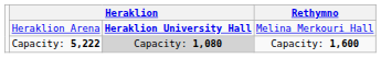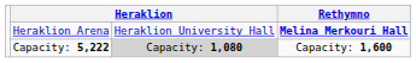Heraklion Arena | column 3: bold -> normal
Heraklion Arena | Rethymno: normal -> bold
